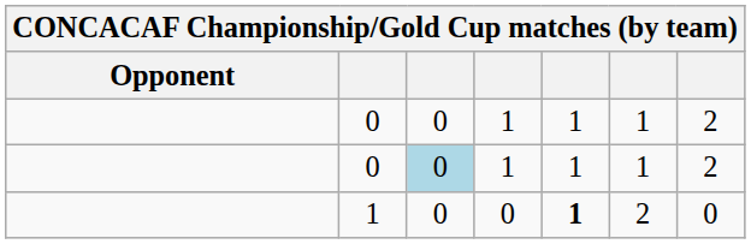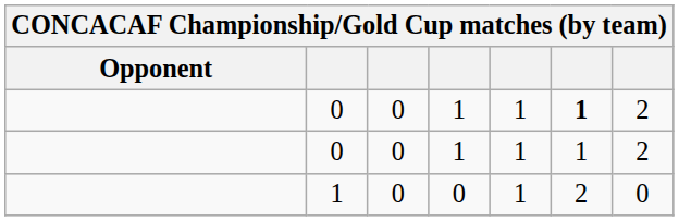row 3 | column 6: normal -> bold
row 4 | column 3: lightblue background -> no background
row 5 | column 5: bold -> normal
